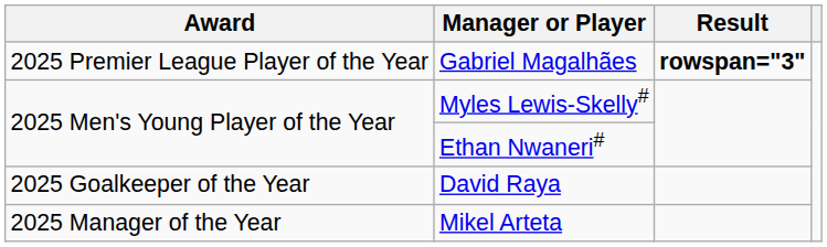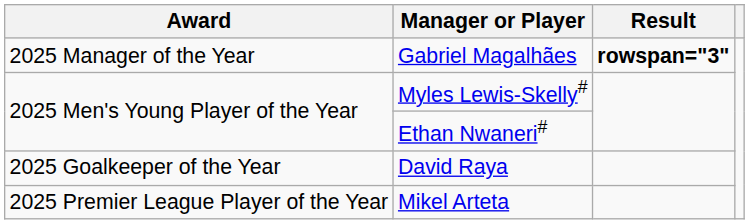Gabriel Magalhães | Award: 2025 Premier League Player of the Year -> 2025 Manager of the Year
Mikel Arteta | Award: 2025 Manager of the Year -> 2025 Premier League Player of the Year
